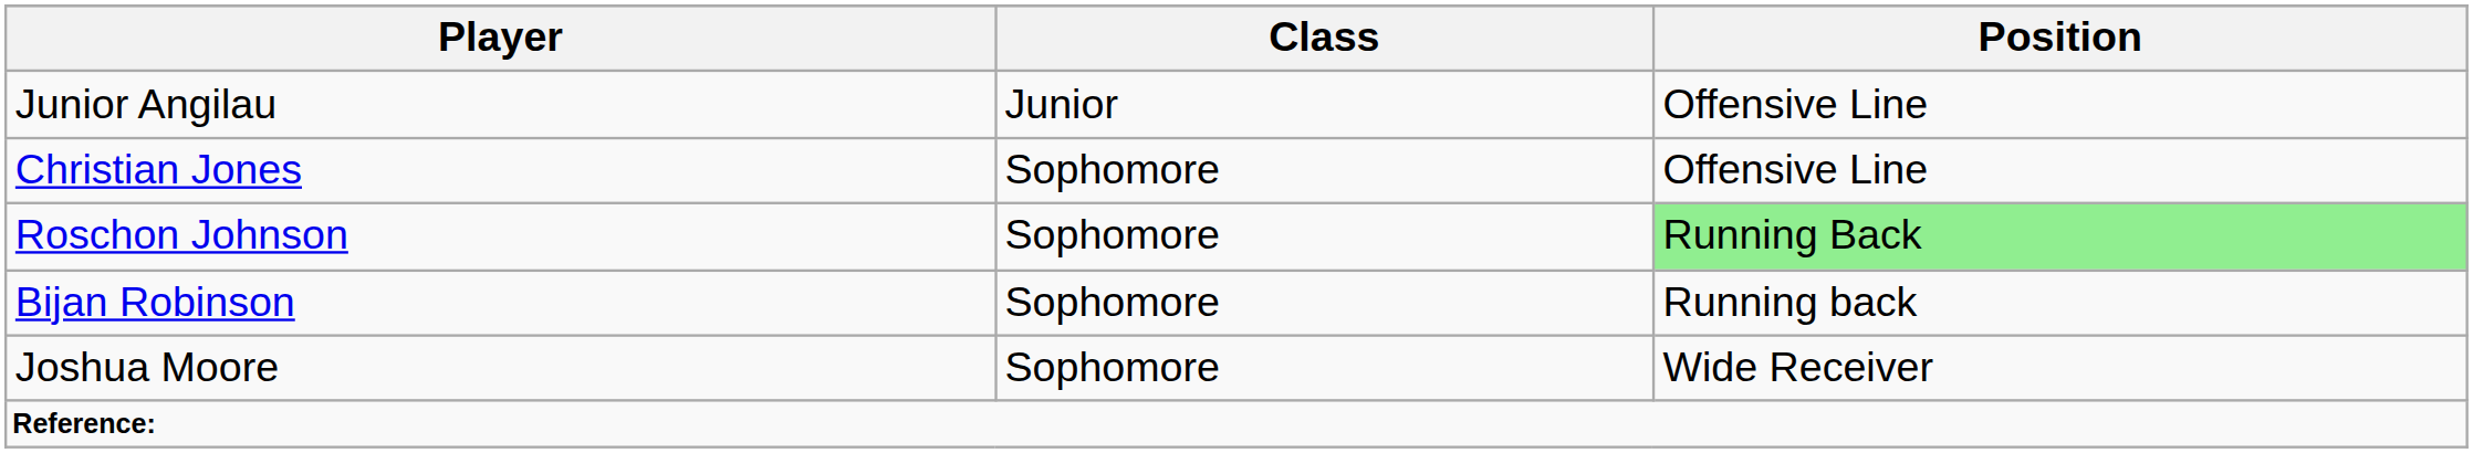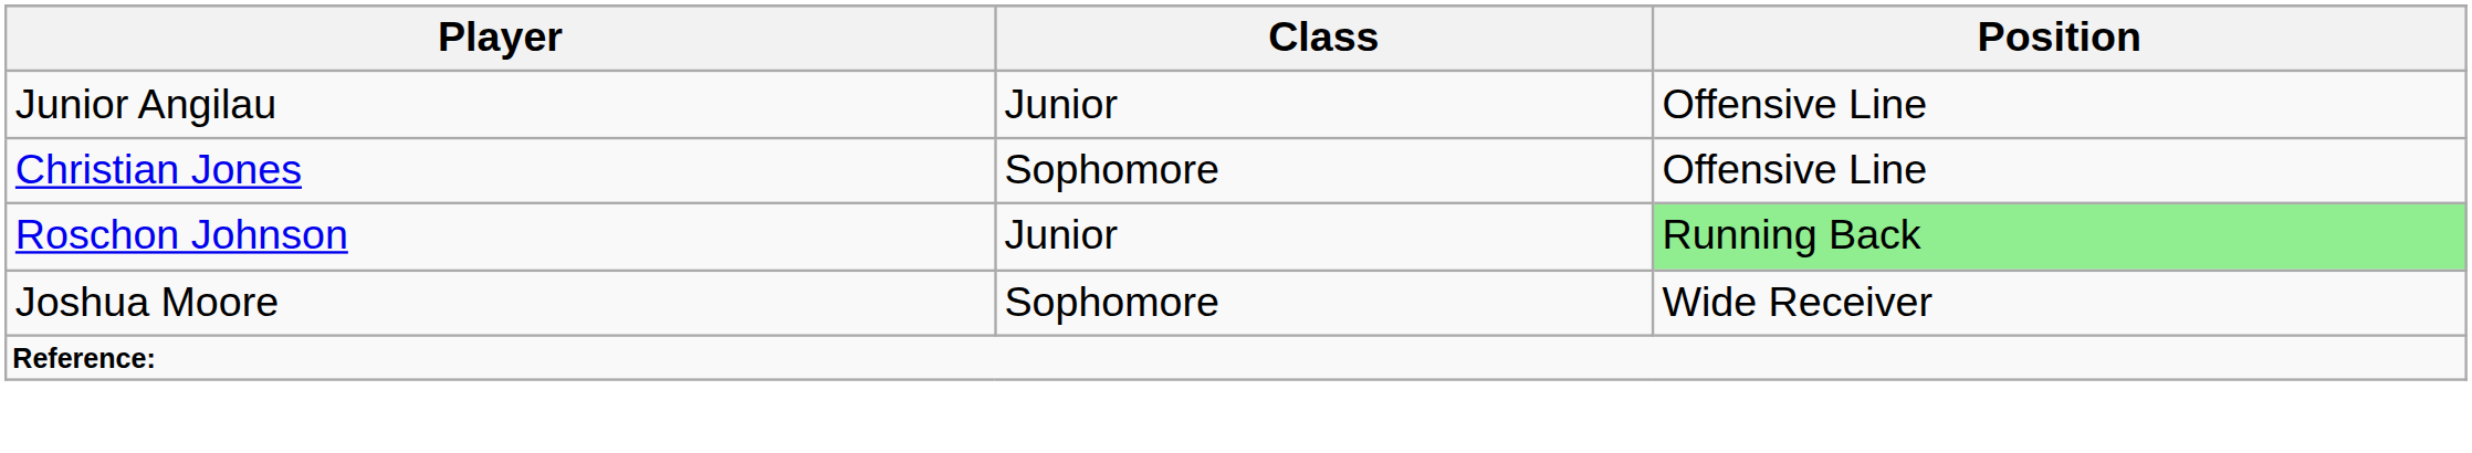Roschon Johnson | Class: Sophomore -> Junior
- row: Bijan Robinson | Sophomore | Running back
